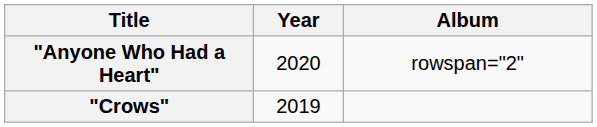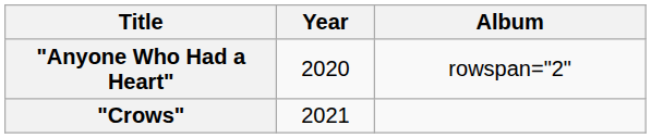"Crows" | Year: 2019 -> 2021
